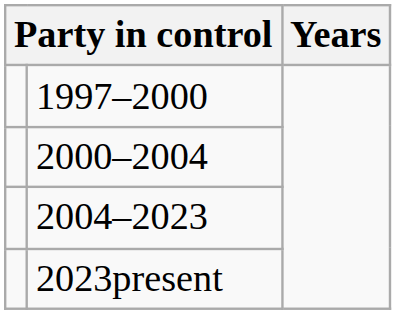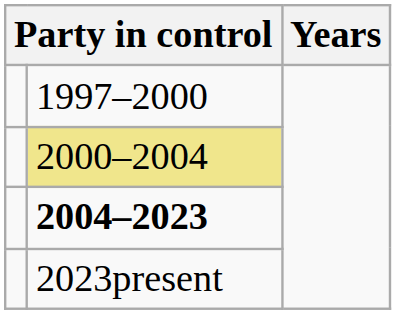2000–2004 | column 2: no background -> khaki background
2004–2023 | column 2: normal -> bold
